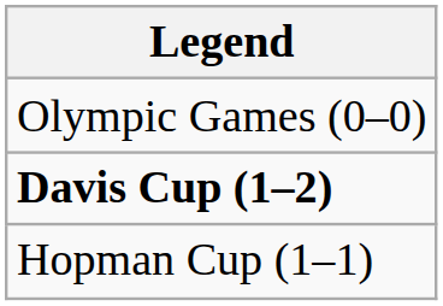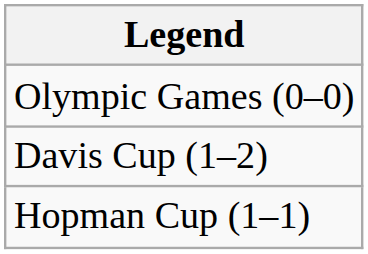row 3 | column 1: bold -> normal
